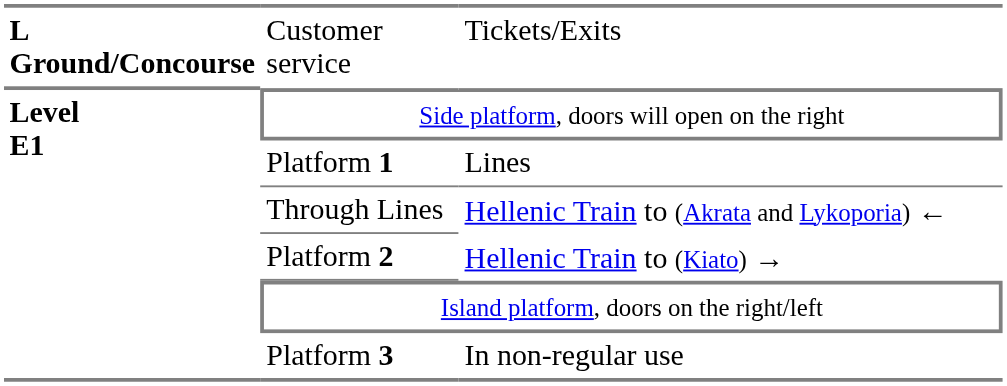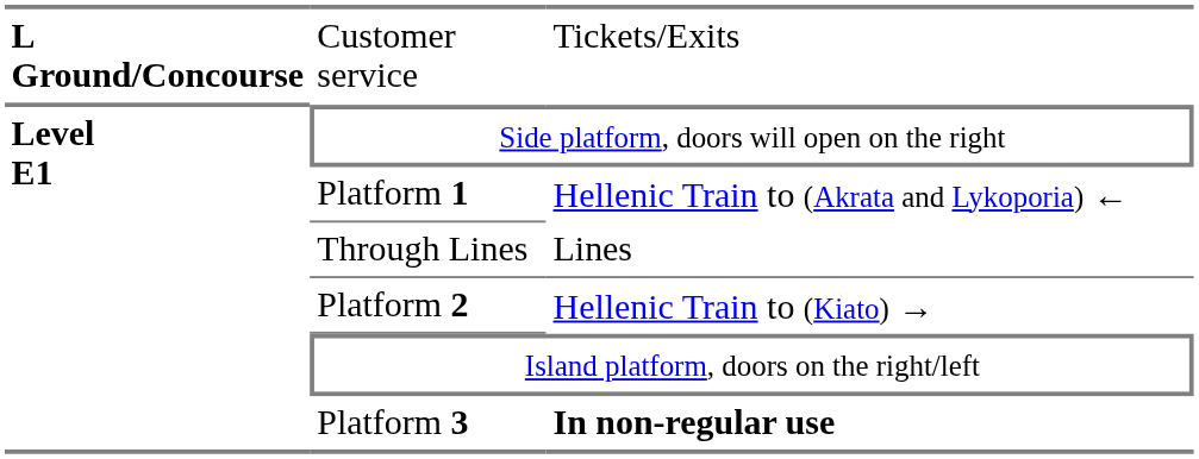Platform 1 | column 3: Lines -> Hellenic Train to (Akrata and Lykoporia) ←
Through Lines | column 3: Hellenic Train to (Akrata and Lykoporia) ← -> Lines
Platform 3 | column 3: normal -> bold
